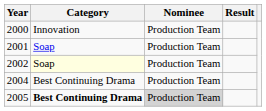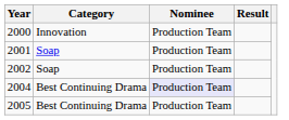2002 | Category: lightyellow background -> no background
2004 | Nominee: no background -> lavender background
2005 | Category: bold -> normal
2005 | Nominee: lightgrey background -> no background
